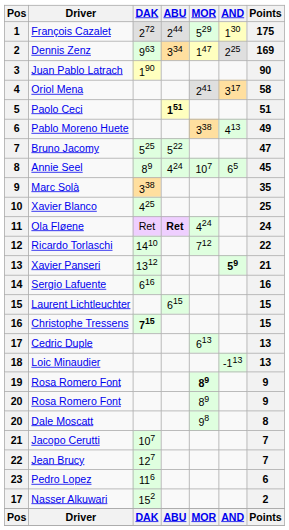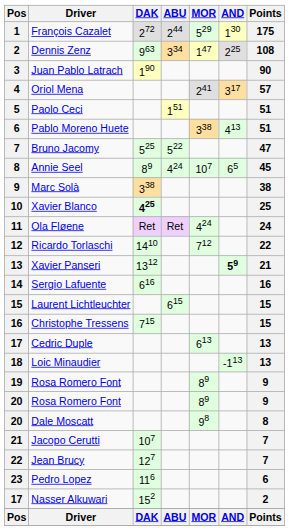Dennis Zenz | Points: 169 -> 108
Oriol Mena | Points: 58 -> 57
Paolo Ceci | ABU: bold -> normal
Pablo Moreno Huete | Points: 49 -> 51
Marc Solà | Points: 35 -> 38
Xavier Blanco | DAK: normal -> bold
Ola Fløene | ABU: bold -> normal
Christophe Tressens | DAK: bold -> normal
19 / Rosa Romero Font | MOR: bold -> normal
